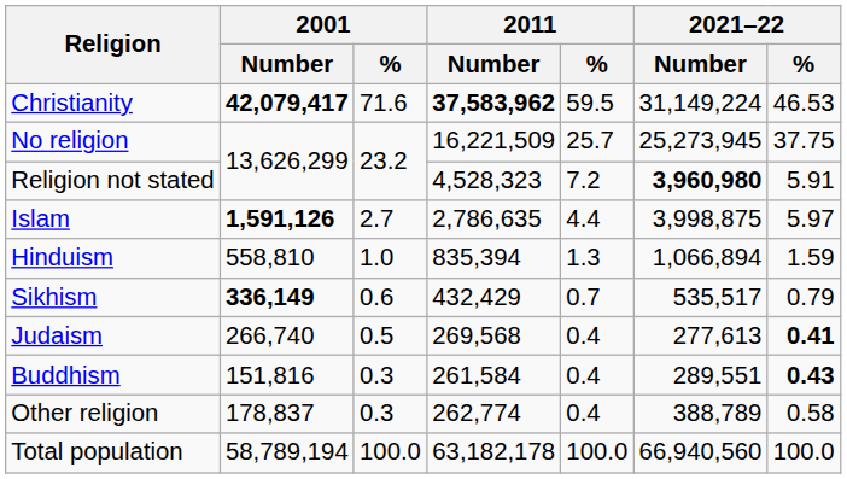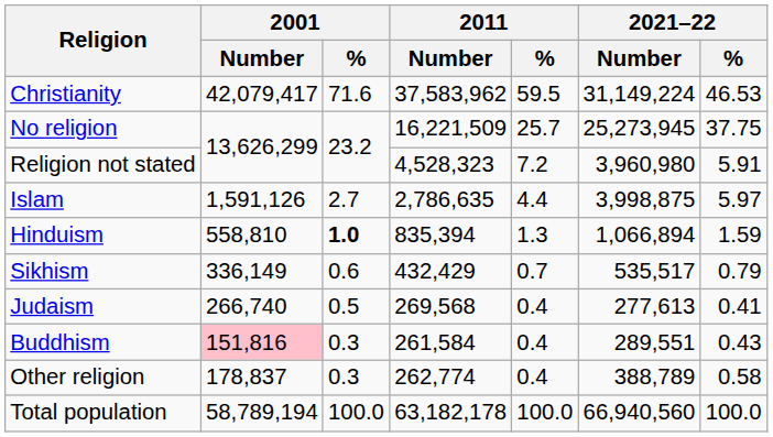Christianity | 2001 / Number: bold -> normal
Christianity | 2011 / Number: bold -> normal
Religion not stated | 2021–22 / Number: bold -> normal
Islam | 2001 / Number: bold -> normal
Hinduism | 2001 / %: normal -> bold
Sikhism | 2001 / Number: bold -> normal
Judaism | 2021–22 / %: bold -> normal
Buddhism | 2001 / Number: no background -> pink background
Buddhism | 2021–22 / %: bold -> normal
